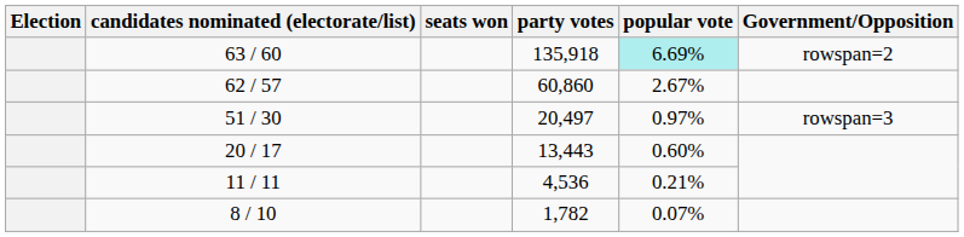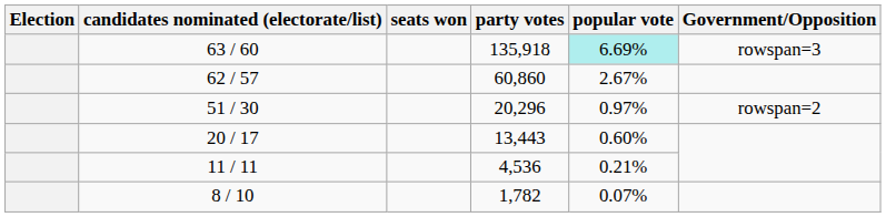63 / 60 | Government/Opposition: rowspan=2 -> rowspan=3
51 / 30 | party votes: 20,497 -> 20,296
51 / 30 | Government/Opposition: rowspan=3 -> rowspan=2
